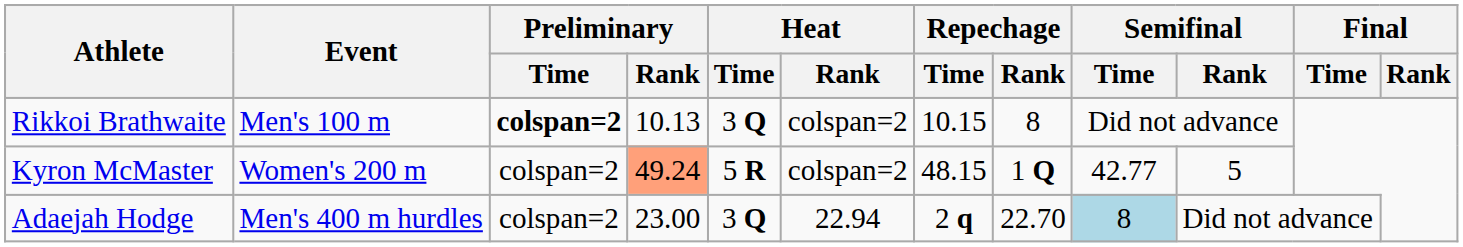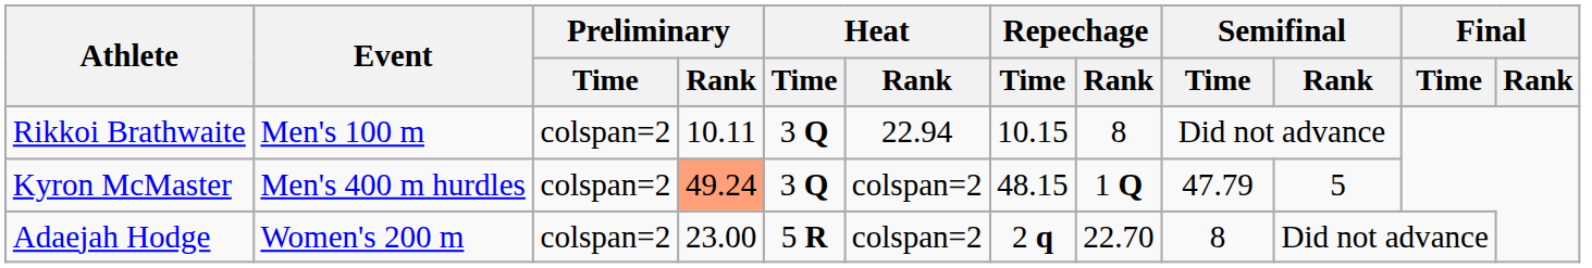Rikkoi Brathwaite | Preliminary / Time: bold -> normal
Rikkoi Brathwaite | Preliminary / Rank: 10.13 -> 10.11
Rikkoi Brathwaite | Heat / Rank: colspan=2 -> 22.94
Kyron McMaster | Event: Women's 200 m -> Men's 400 m hurdles
Kyron McMaster | Heat / Time: 5 R -> 3 Q
Kyron McMaster | Semifinal / Time: 42.77 -> 47.79
Adaejah Hodge | Event: Men's 400 m hurdles -> Women's 200 m
Adaejah Hodge | Heat / Time: 3 Q -> 5 R
Adaejah Hodge | Heat / Rank: 22.94 -> colspan=2
Adaejah Hodge | Semifinal / Time: lightblue background -> no background
